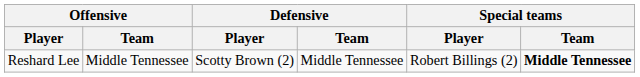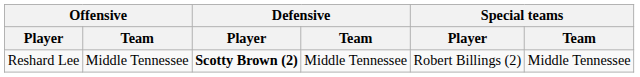Reshard Lee | Defensive / Player: normal -> bold
Reshard Lee | Special teams / Team: bold -> normal
